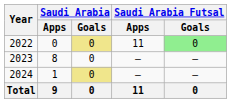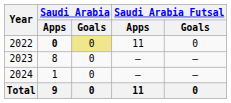2022 | Saudi Arabia / Apps: normal -> bold
2022 | Saudi Arabia Futsal / Goals: lightgreen background -> no background
2024 | Saudi Arabia / Goals: khaki background -> no background
